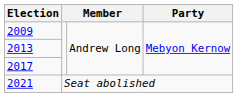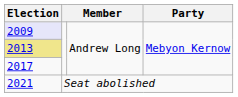2009 | Election: no background -> lavender background
2013 | Election: no background -> khaki background
